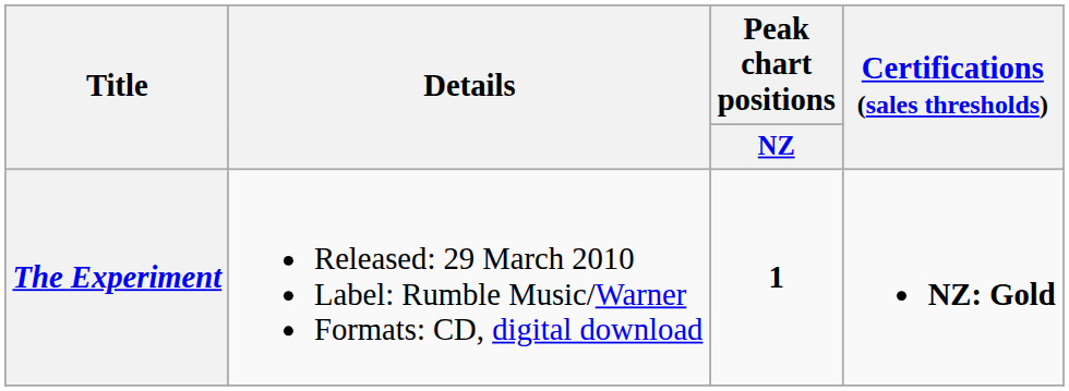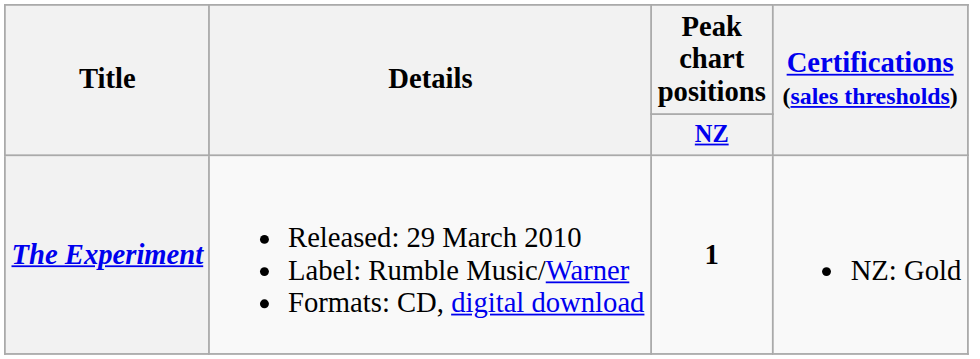The Experiment | Certifications (sales thresholds): bold -> normal
